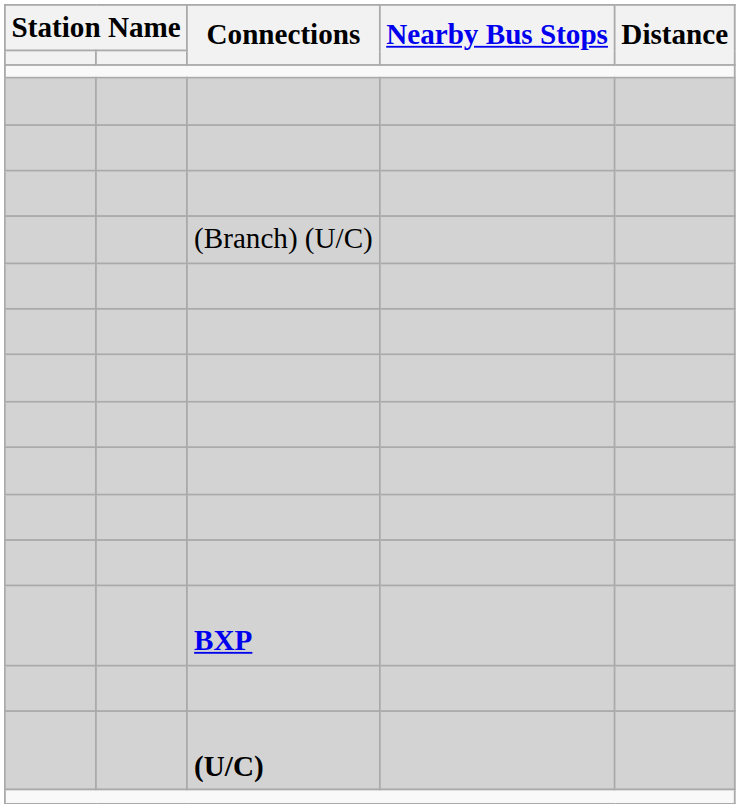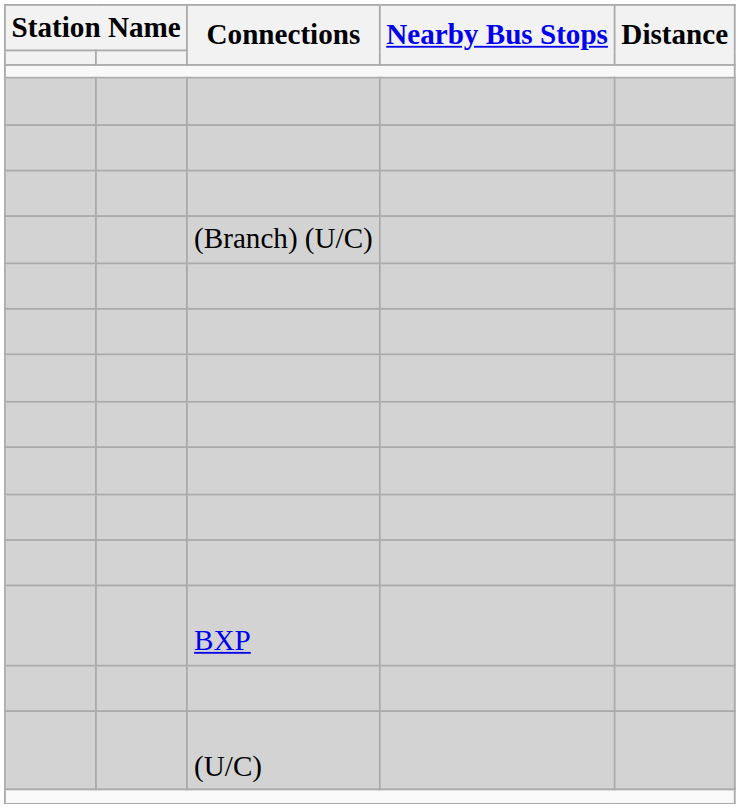BXP | Connections: bold -> normal
(U/C) | Connections: bold -> normal
